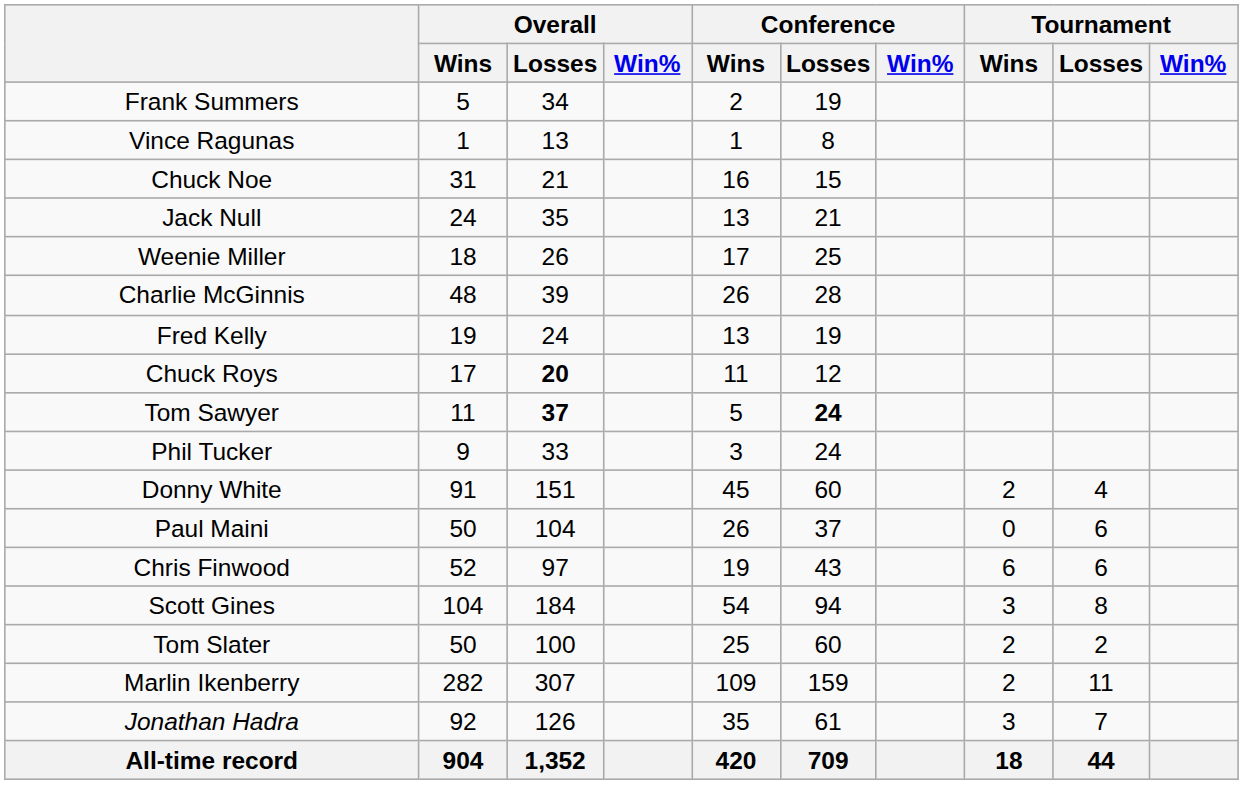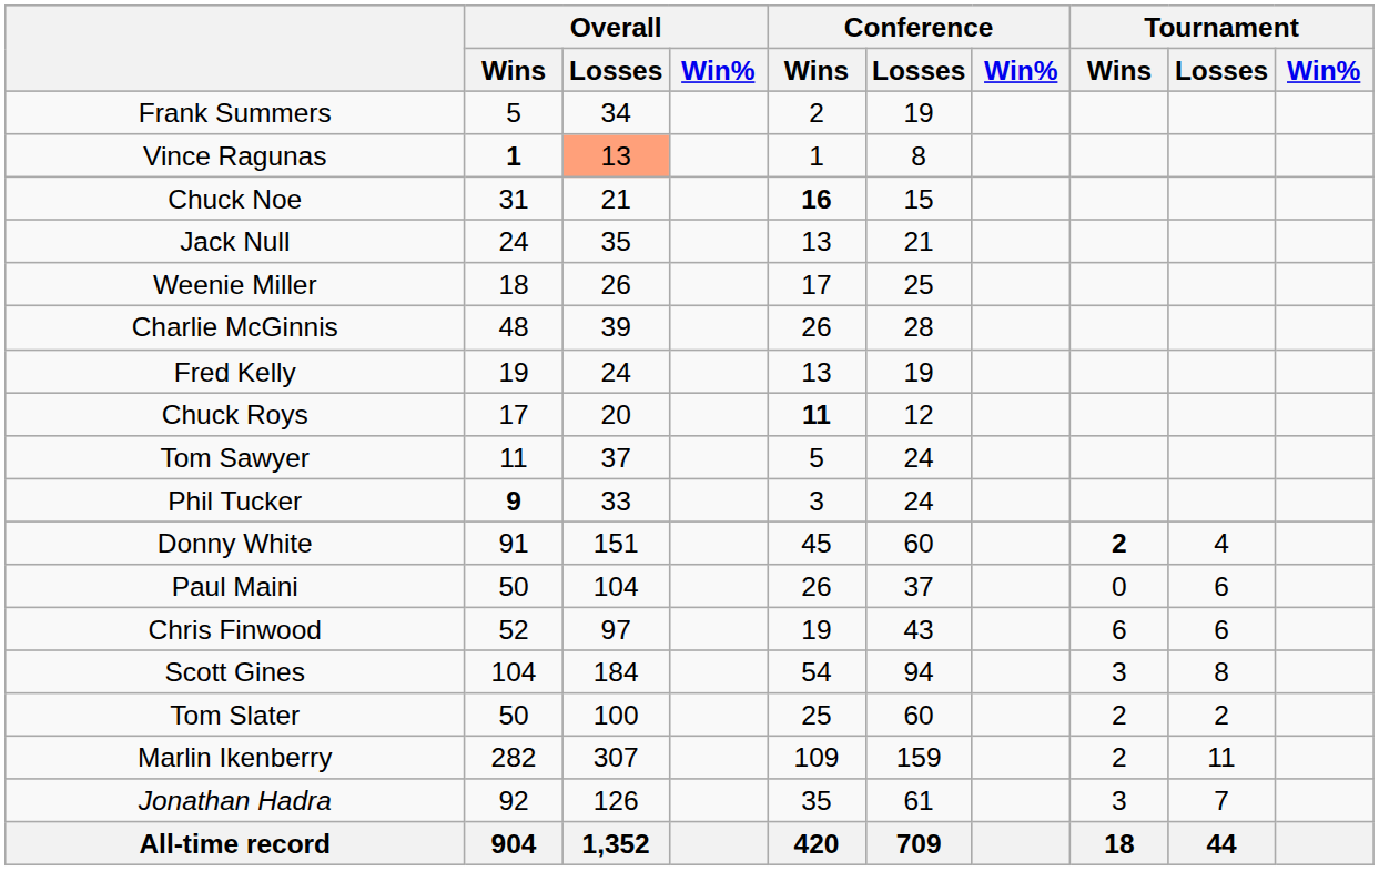Vince Ragunas | Overall / Wins: normal -> bold
Vince Ragunas | Overall / Losses: no background -> lightsalmon background
Chuck Noe | Conference / Wins: normal -> bold
Chuck Roys | Overall / Losses: bold -> normal
Chuck Roys | Conference / Wins: normal -> bold
Tom Sawyer | Overall / Losses: bold -> normal
Tom Sawyer | Conference / Losses: bold -> normal
Phil Tucker | Overall / Wins: normal -> bold
Donny White | Tournament / Wins: normal -> bold
